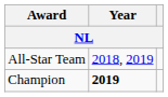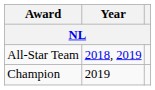Champion | Year: bold -> normal
